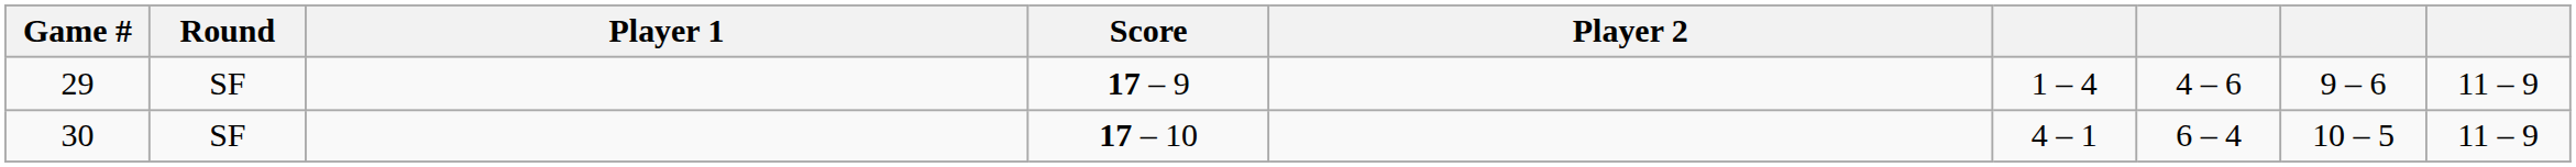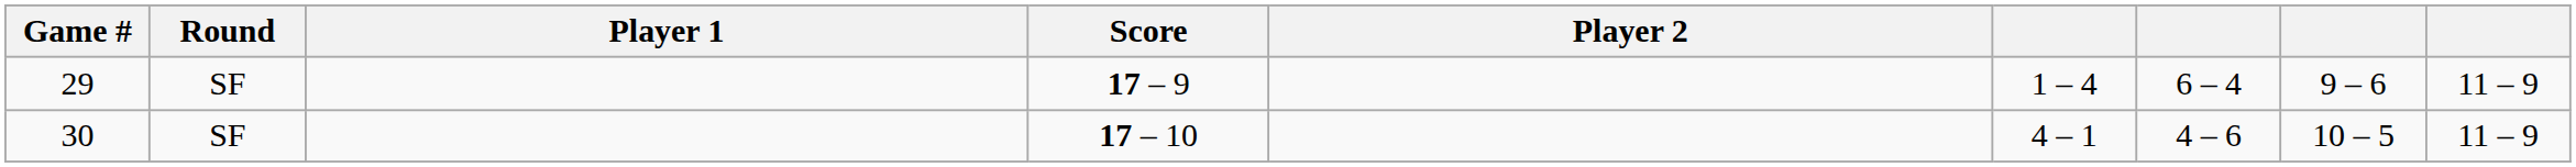29 | column 7: 4 – 6 -> 6 – 4
30 | column 7: 6 – 4 -> 4 – 6
